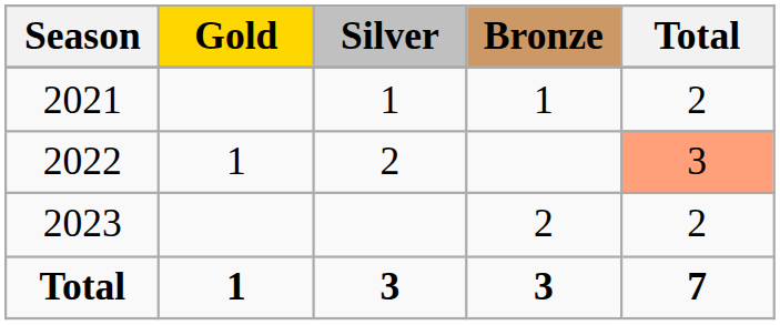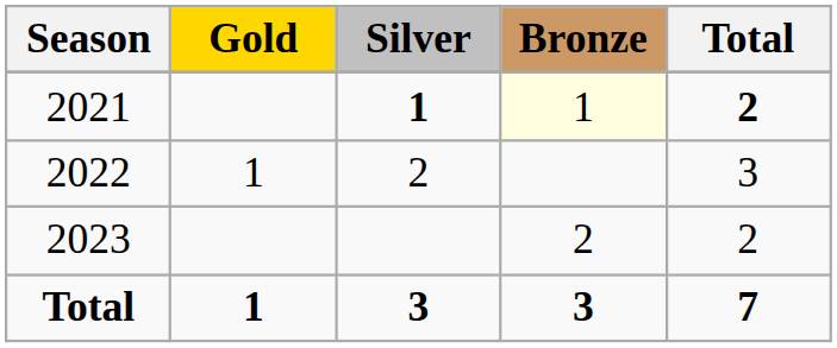2021 | Silver: normal -> bold
2021 | Bronze: no background -> lightyellow background
2021 | Total: normal -> bold
2022 | Total: lightsalmon background -> no background
